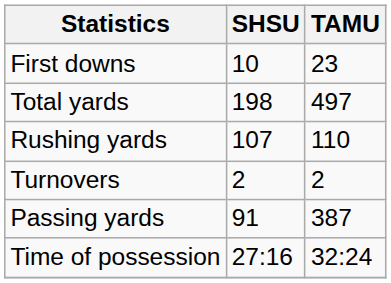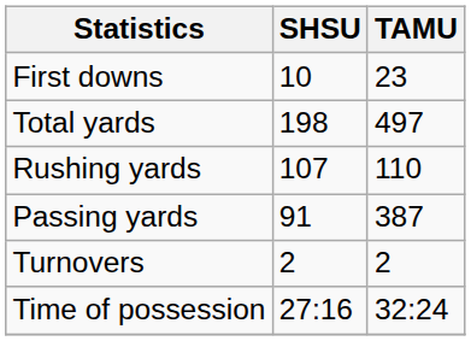rows swapped: Passing yards <-> Turnovers
